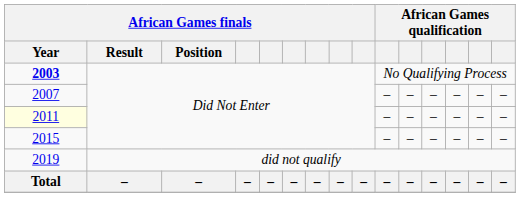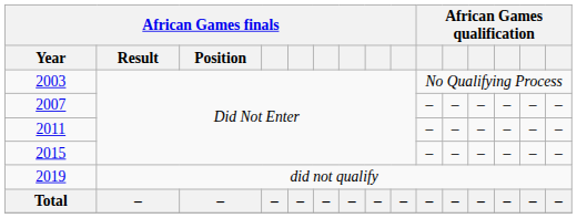2003 | African Games finals / Year: bold -> normal
2011 | African Games finals / Year: lightyellow background -> no background
